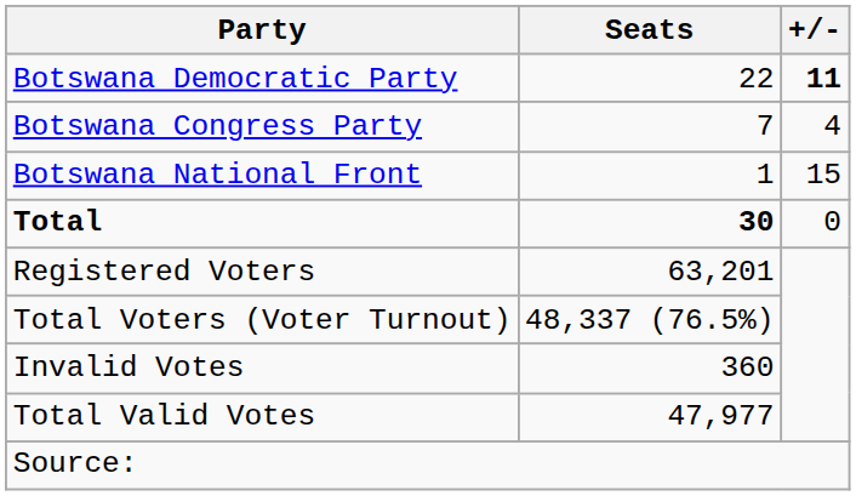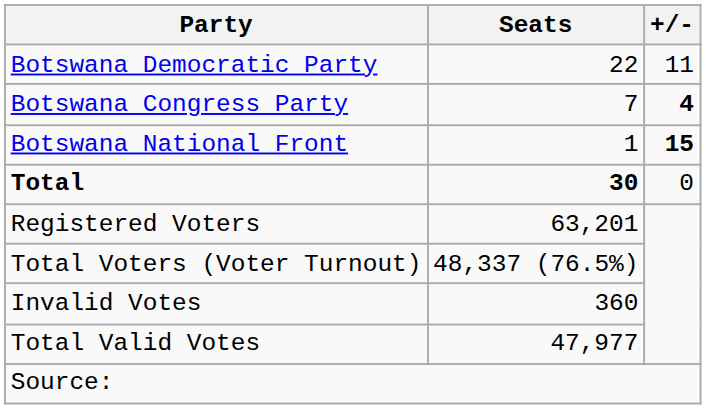Botswana Democratic Party | +/-: bold -> normal
Botswana Congress Party | +/-: normal -> bold
Botswana National Front | +/-: normal -> bold
